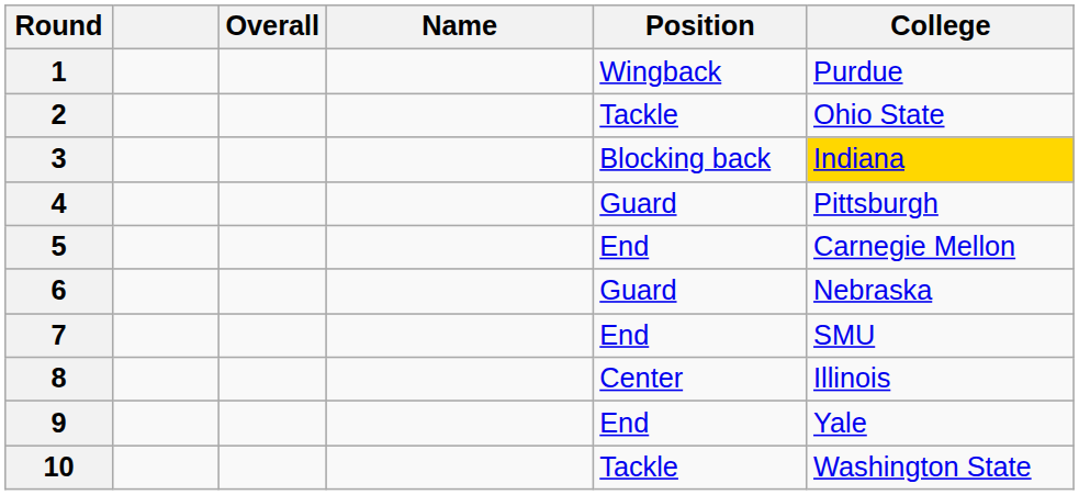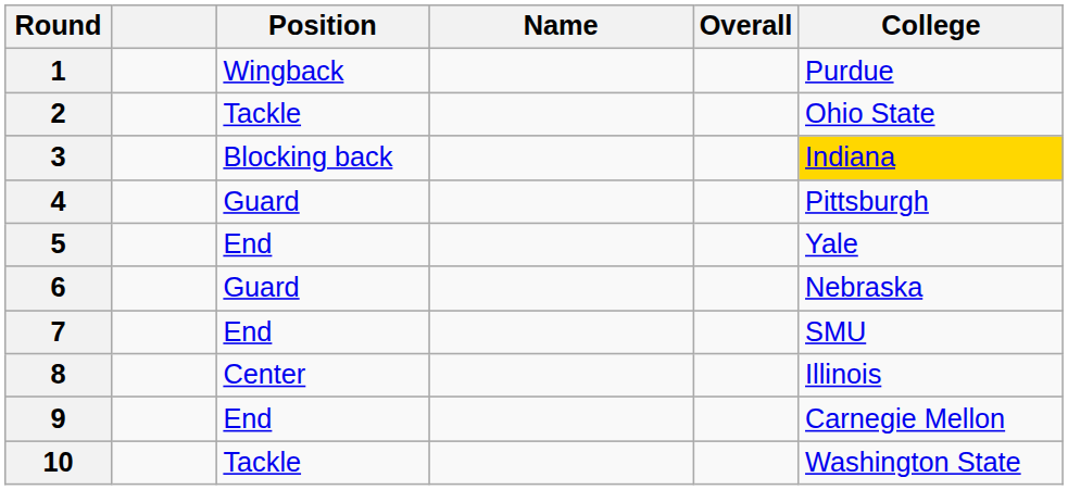columns swapped: Overall <-> Position
5 | College: Carnegie Mellon -> Yale
9 | College: Yale -> Carnegie Mellon
